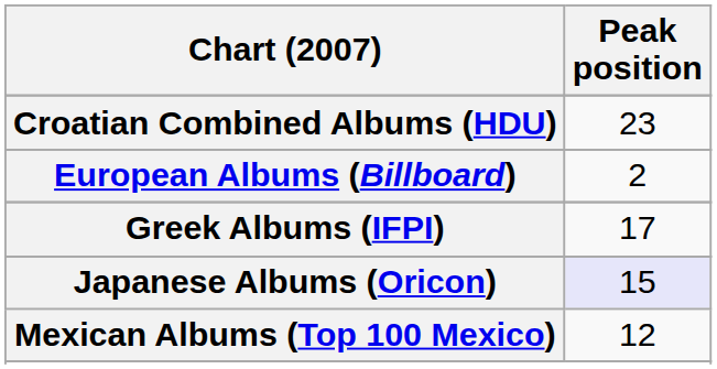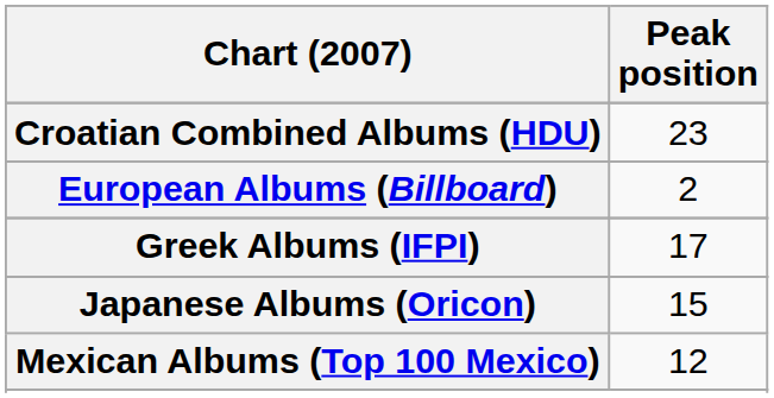Japanese Albums (Oricon) | Peak position: lavender background -> no background
